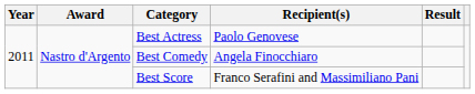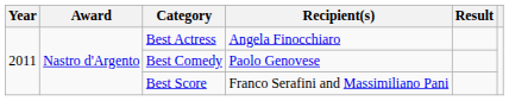Best Actress | Recipient(s): Paolo Genovese -> Angela Finocchiaro
Best Comedy | Recipient(s): Angela Finocchiaro -> Paolo Genovese
